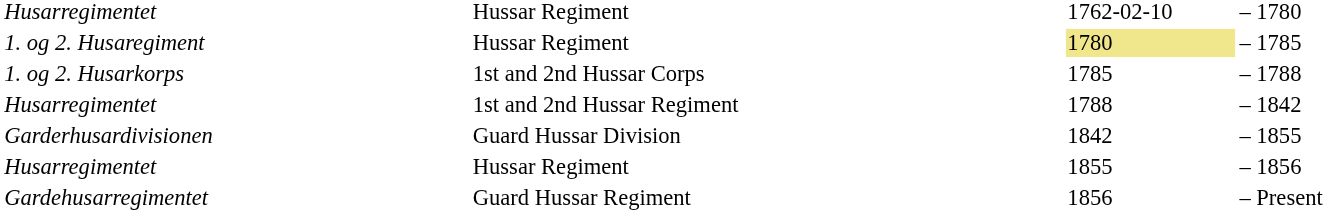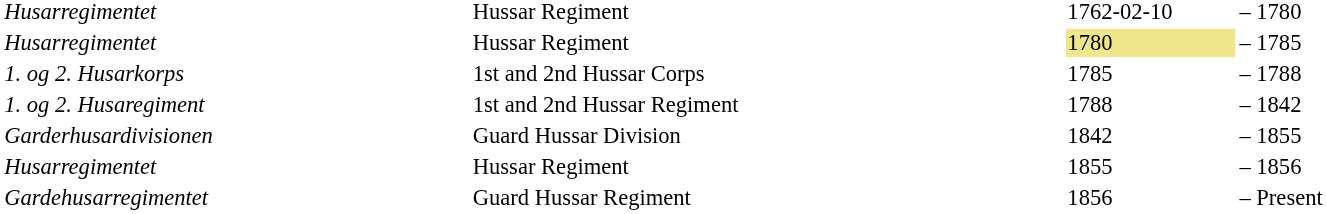row 2 | column 1: 1. og 2. Husaregiment -> Husarregimentet
row 4 | column 1: Husarregimentet -> 1. og 2. Husaregiment
